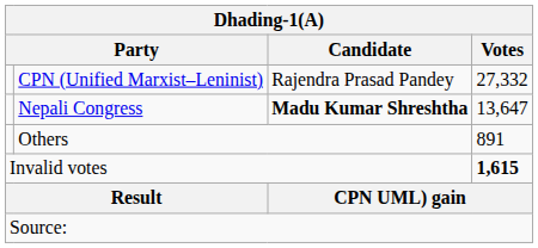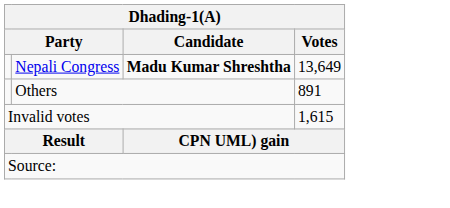- row: CPN (Unified Marxist–Leninist) | Rajendra Prasad Pandey | 27,332
Nepali Congress | Votes: 13,647 -> 13,649
Invalid votes | Votes: bold -> normal
